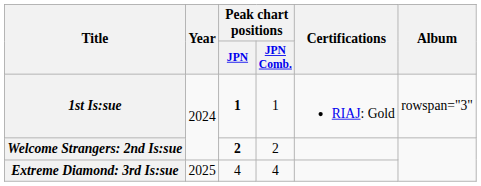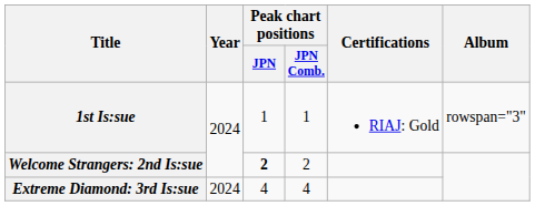1st Is:sue | Peak chart positions / JPN: bold -> normal
Extreme Diamond: 3rd Is:sue | Year: 2025 -> 2024
